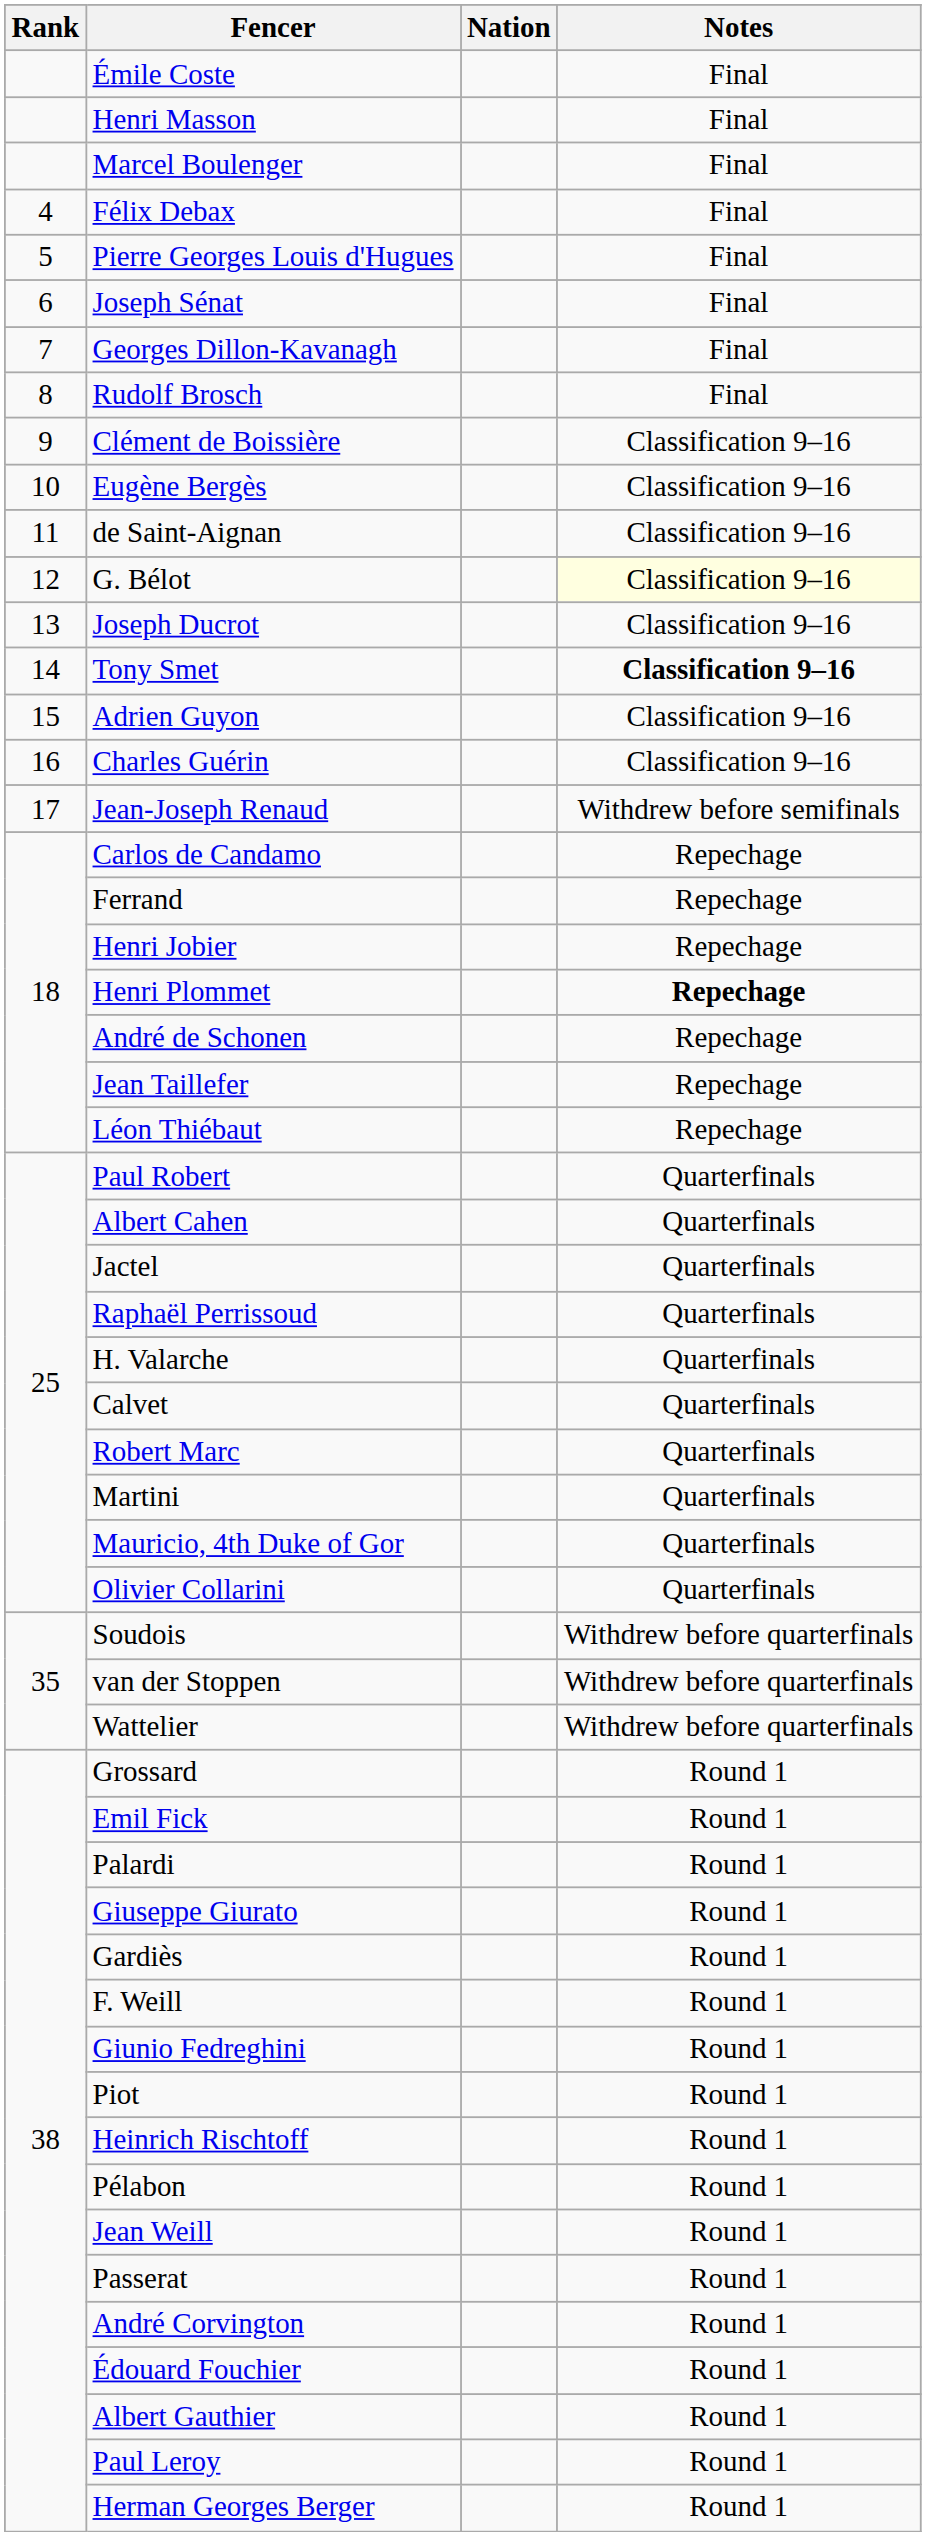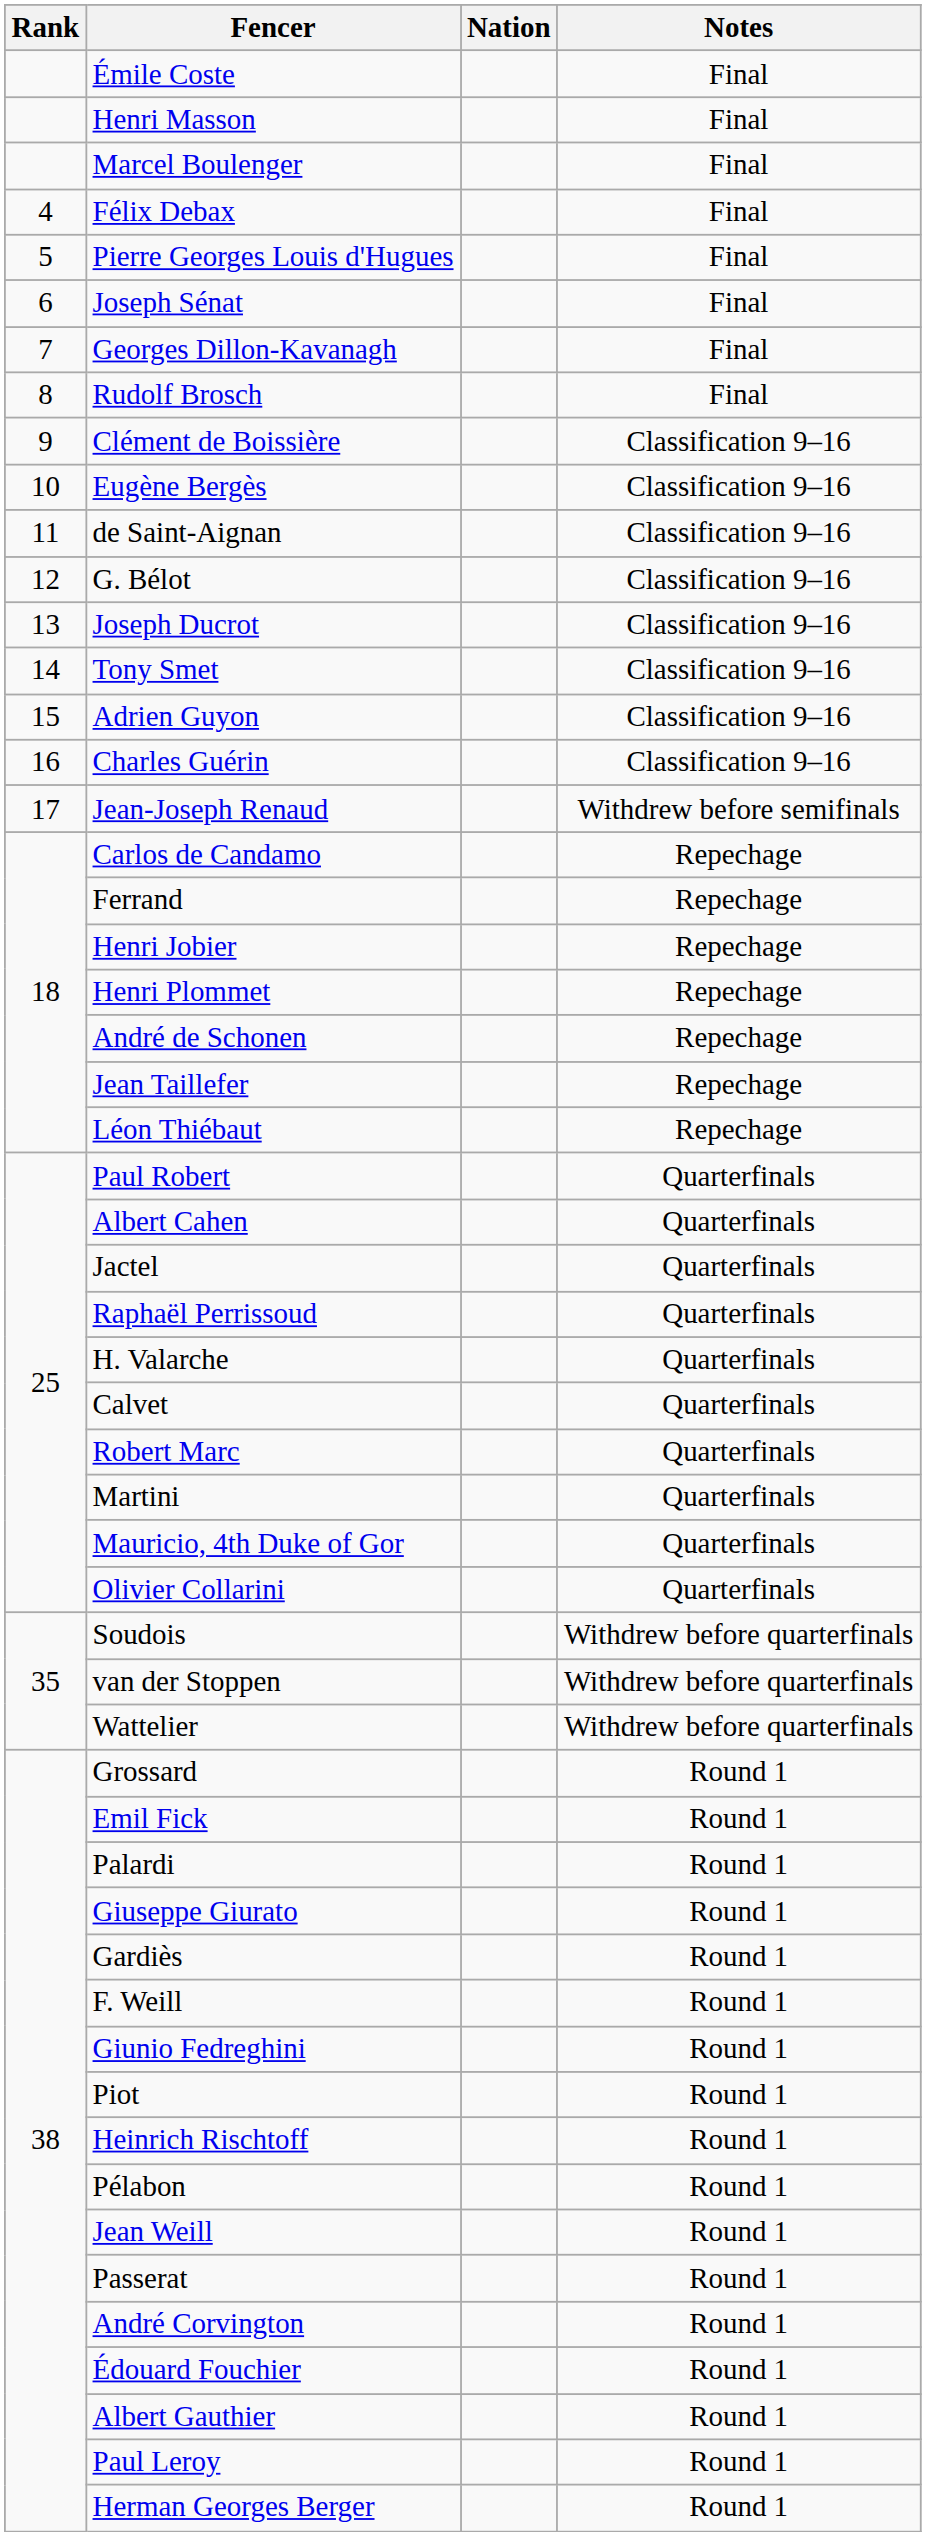G. Bélot | Notes: lightyellow background -> no background
Tony Smet | Notes: bold -> normal
Henri Plommet | Notes: bold -> normal
